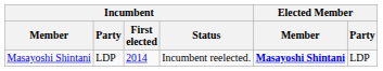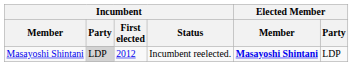row 3 | Incumbent / Party: no background -> lightgrey background
row 3 | Incumbent / First elected: 2014 -> 2012
